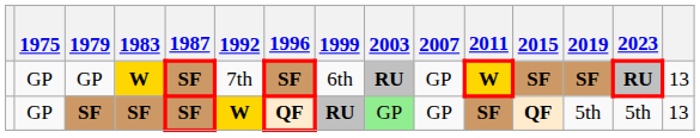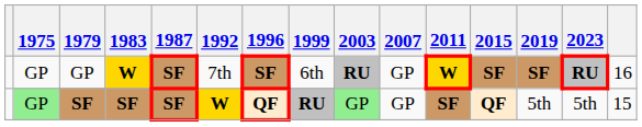row 2 | column 15: 13 -> 16
row 3 | 1975: no background -> lightgreen background
row 3 | column 15: 13 -> 15
